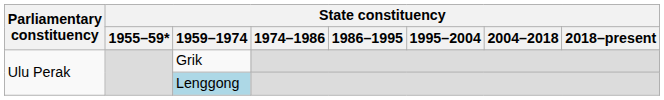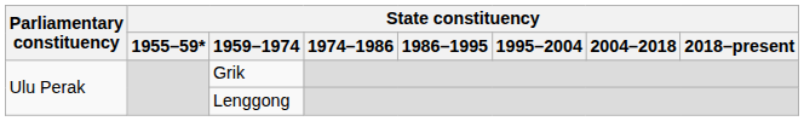Lenggong | State constituency / 1959–1974: lightblue background -> no background
